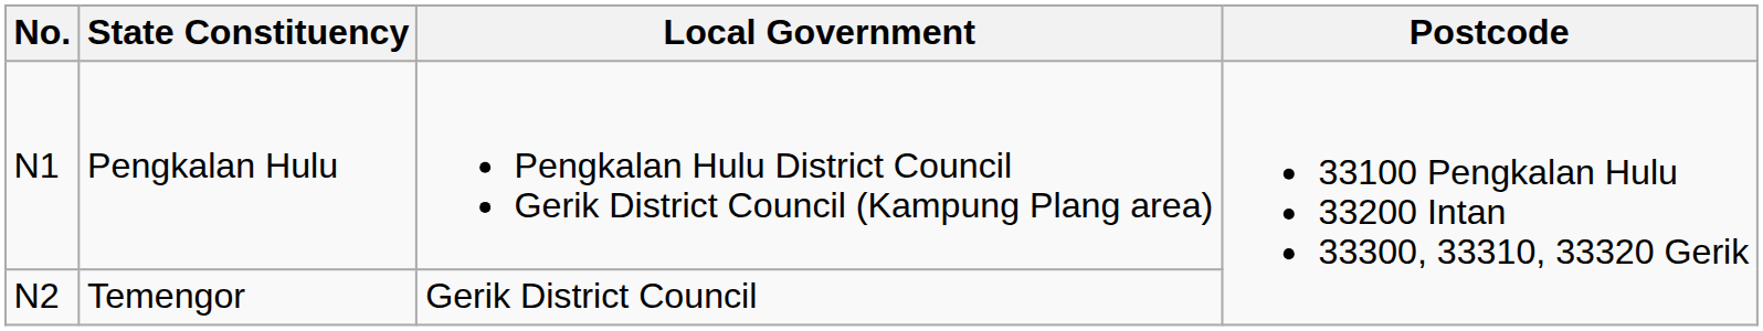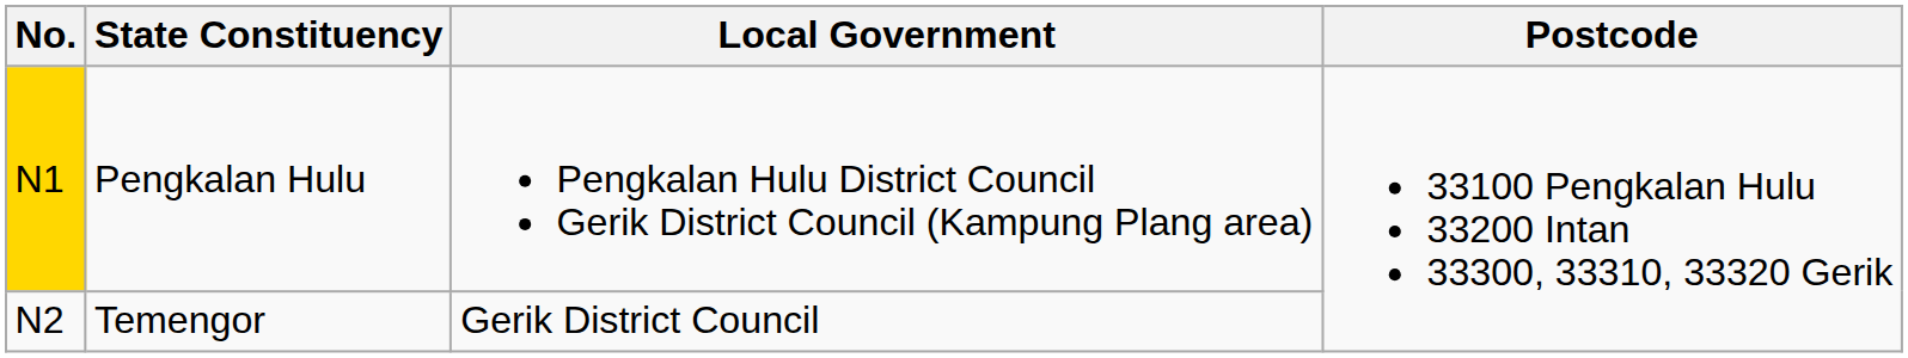Pengkalan Hulu | No.: no background -> gold background
